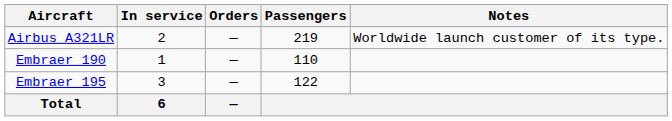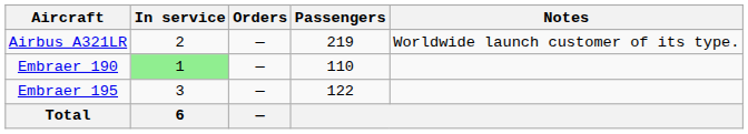Embraer 190 | In service: no background -> lightgreen background
